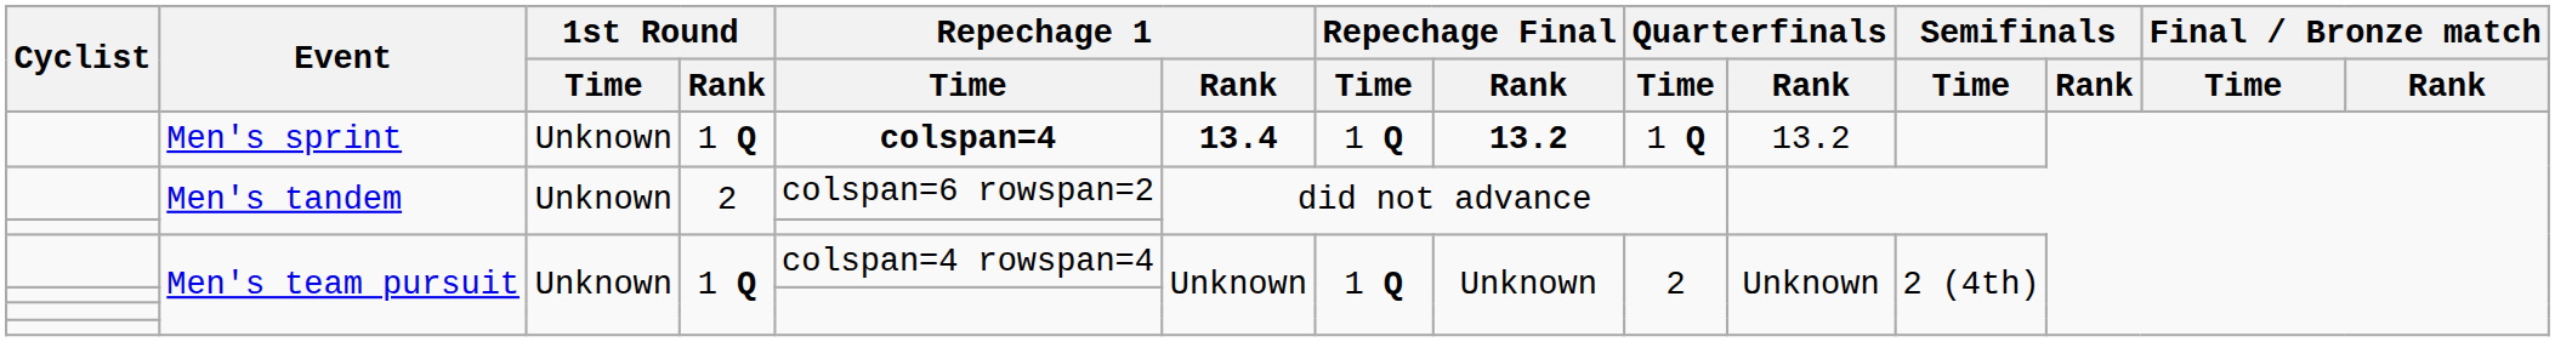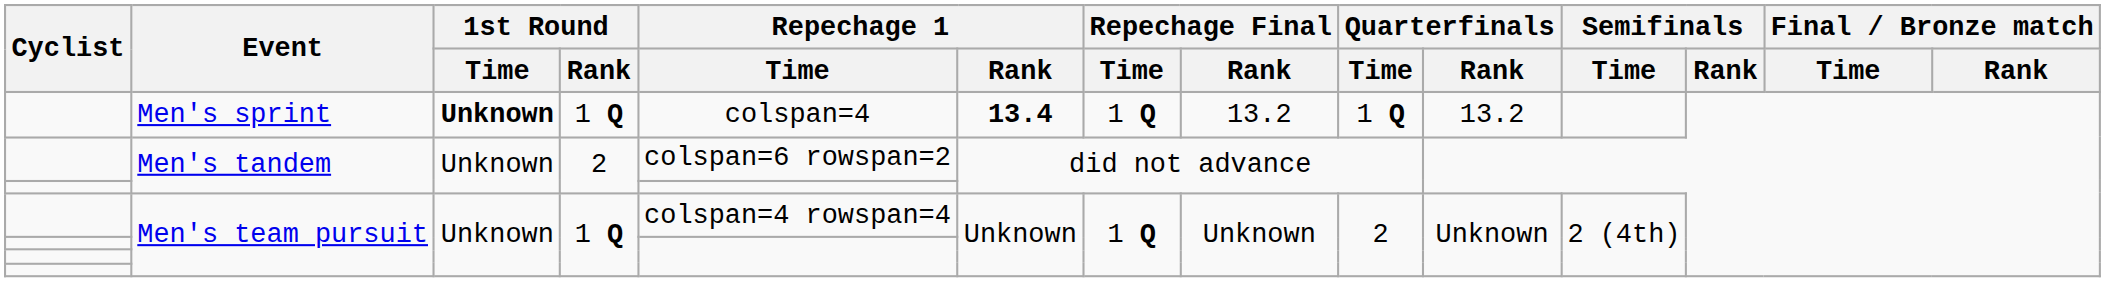Men's sprint | 1st Round / Time: normal -> bold
Men's sprint | Repechage 1 / Time: bold -> normal
Men's sprint | Repechage Final / Rank: bold -> normal
